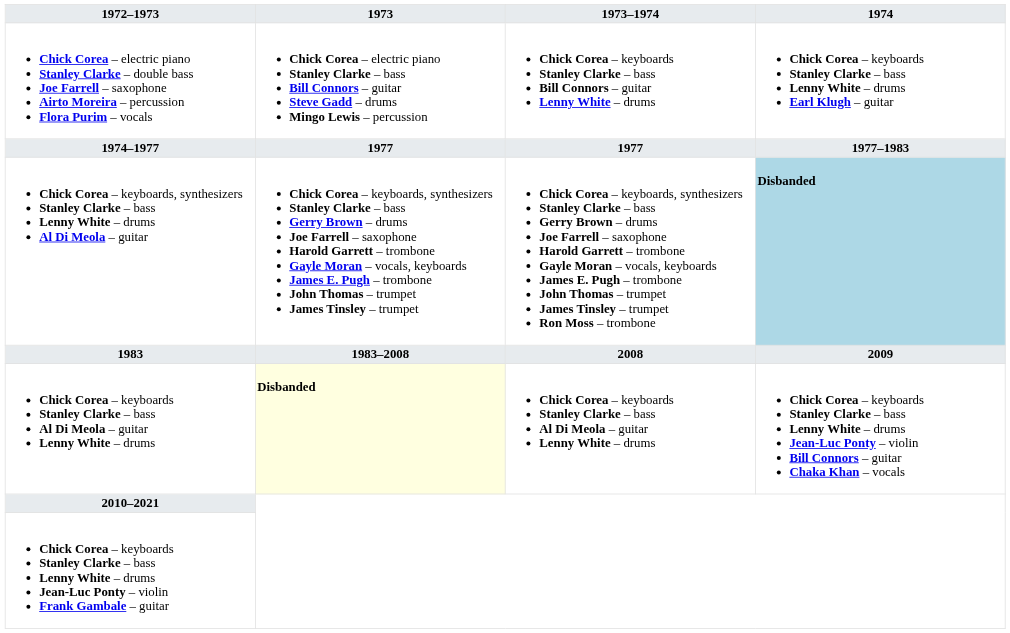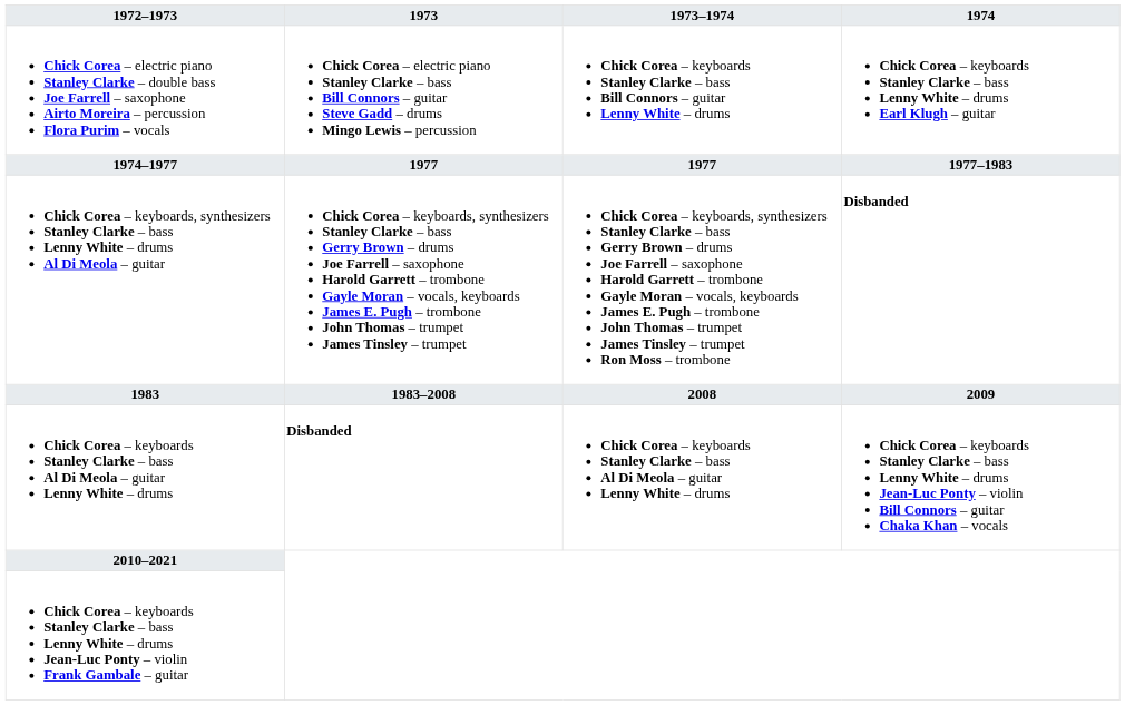row 4 | 1974: lightblue background -> no background
row 6 | 1973: lightyellow background -> no background
